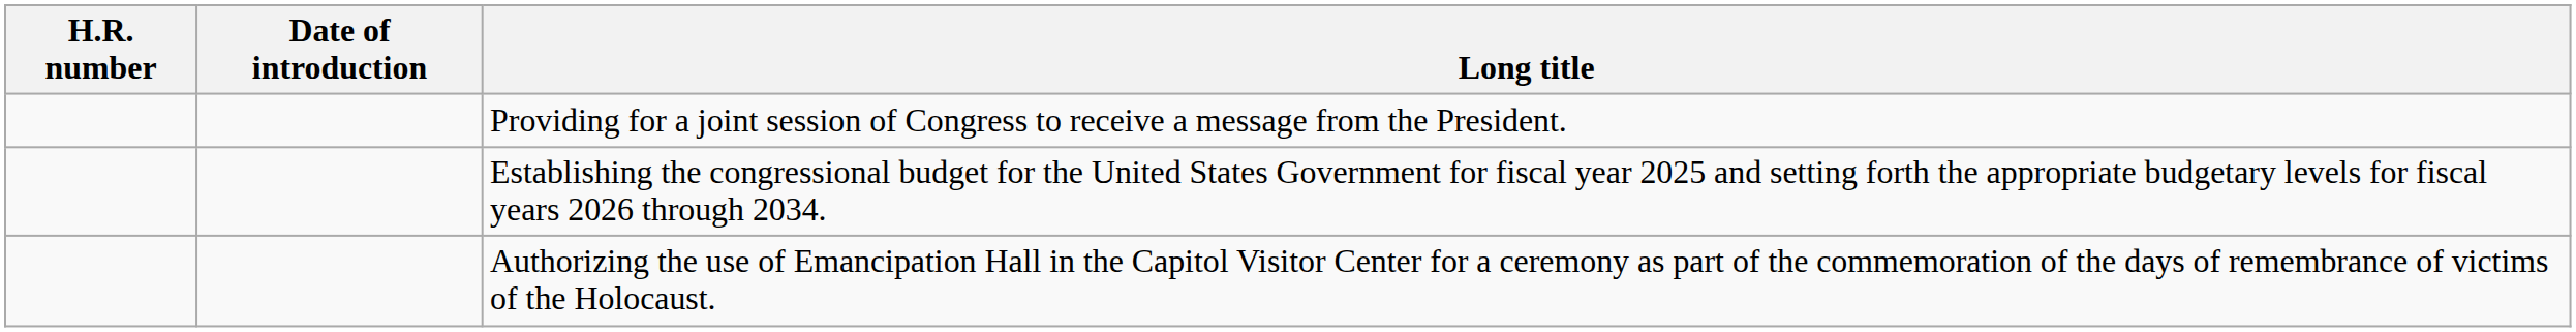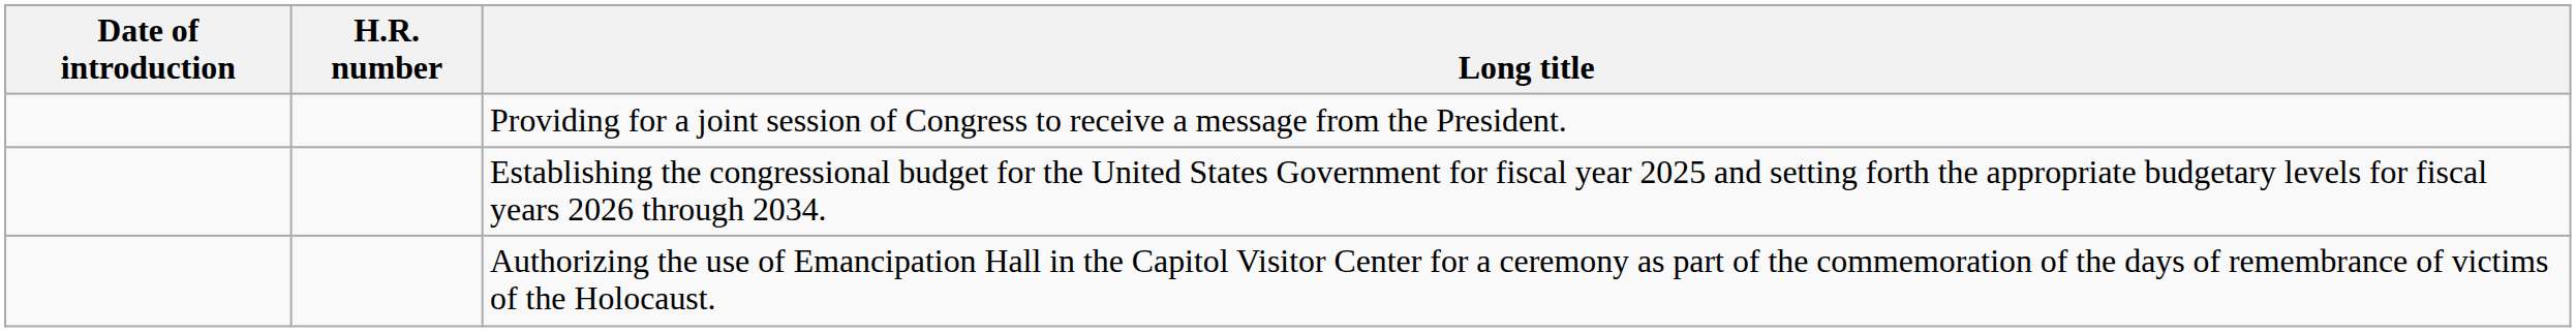columns swapped: H.R. number <-> Date of introduction
